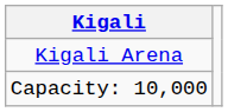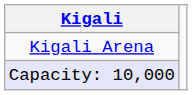Capacity: 10,000 | Kigali: no background -> lavender background
